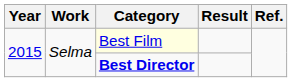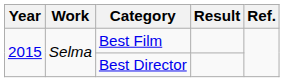Best Film | Category: lightyellow background -> no background
Best Director | Category: bold -> normal
